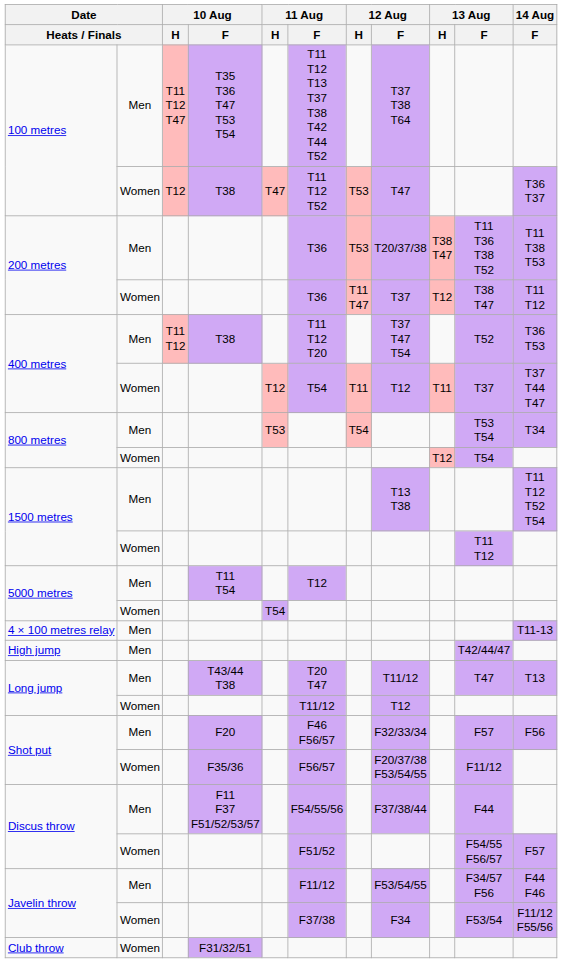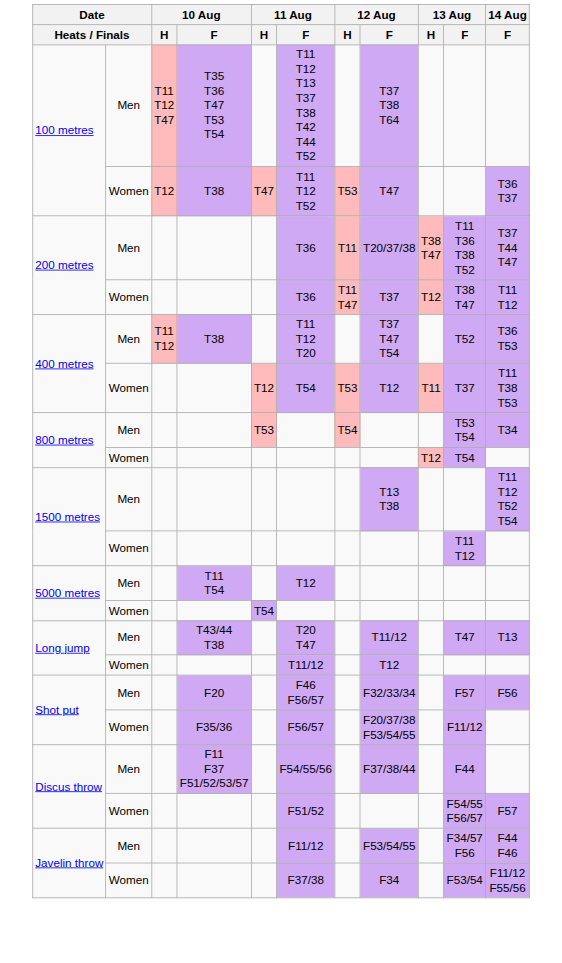200 metres / Men | 12 Aug / H: T53 -> T11
200 metres / Men | 14 Aug / F: T11 T38 T53 -> T37 T44 T47
400 metres / Women | 12 Aug / H: T11 -> T53
400 metres / Women | 14 Aug / F: T37 T44 T47 -> T11 T38 T53
- row: 4 × 100 metres relay | Men | T11-13
- row: High jump | Men | T42/44/47
- row: Club throw | Women | F31/32/51
